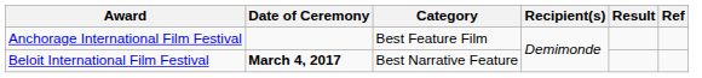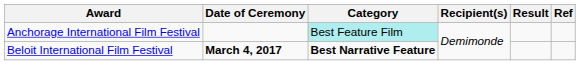Anchorage International Film Festival | Category: no background -> paleturquoise background
Beloit International Film Festival | Category: normal -> bold
